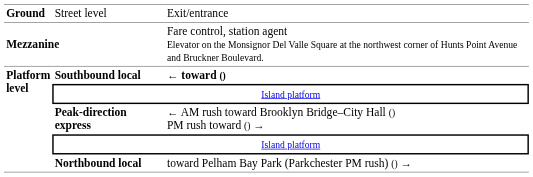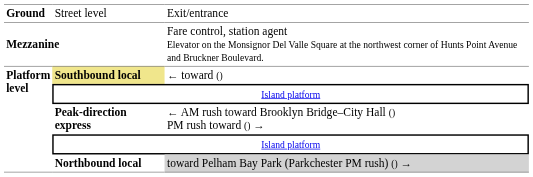Southbound local | column 2: no background -> khaki background
Southbound local | column 3: bold -> normal
Northbound local | column 3: no background -> lightgrey background
